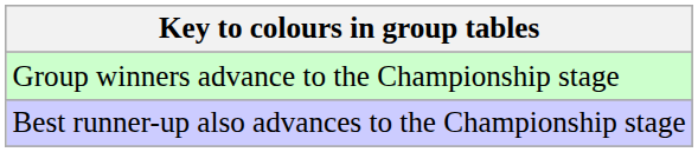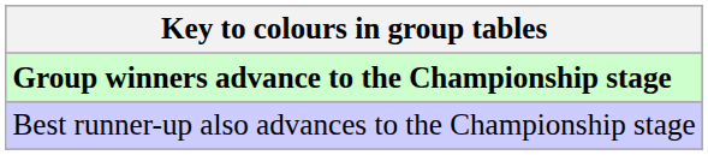row 2 | column 1: normal -> bold
